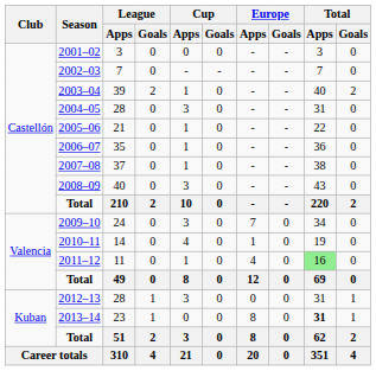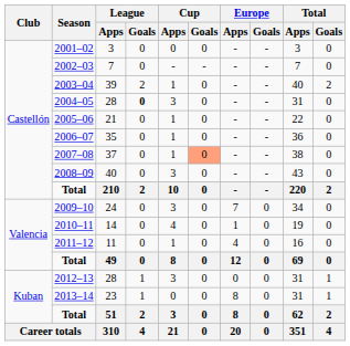2004–05 / 28 | League / Goals: normal -> bold
37 | Cup / Goals: no background -> lightsalmon background
11 | Total / Apps: lightgreen background -> no background
23 | Total / Apps: bold -> normal
